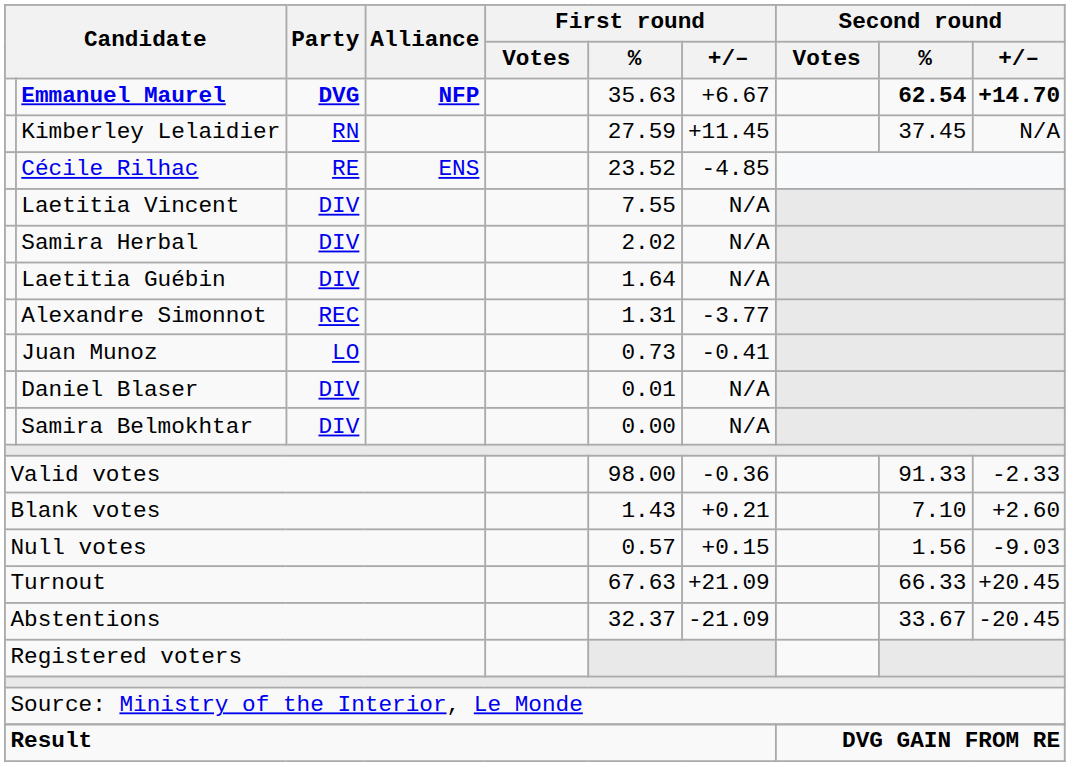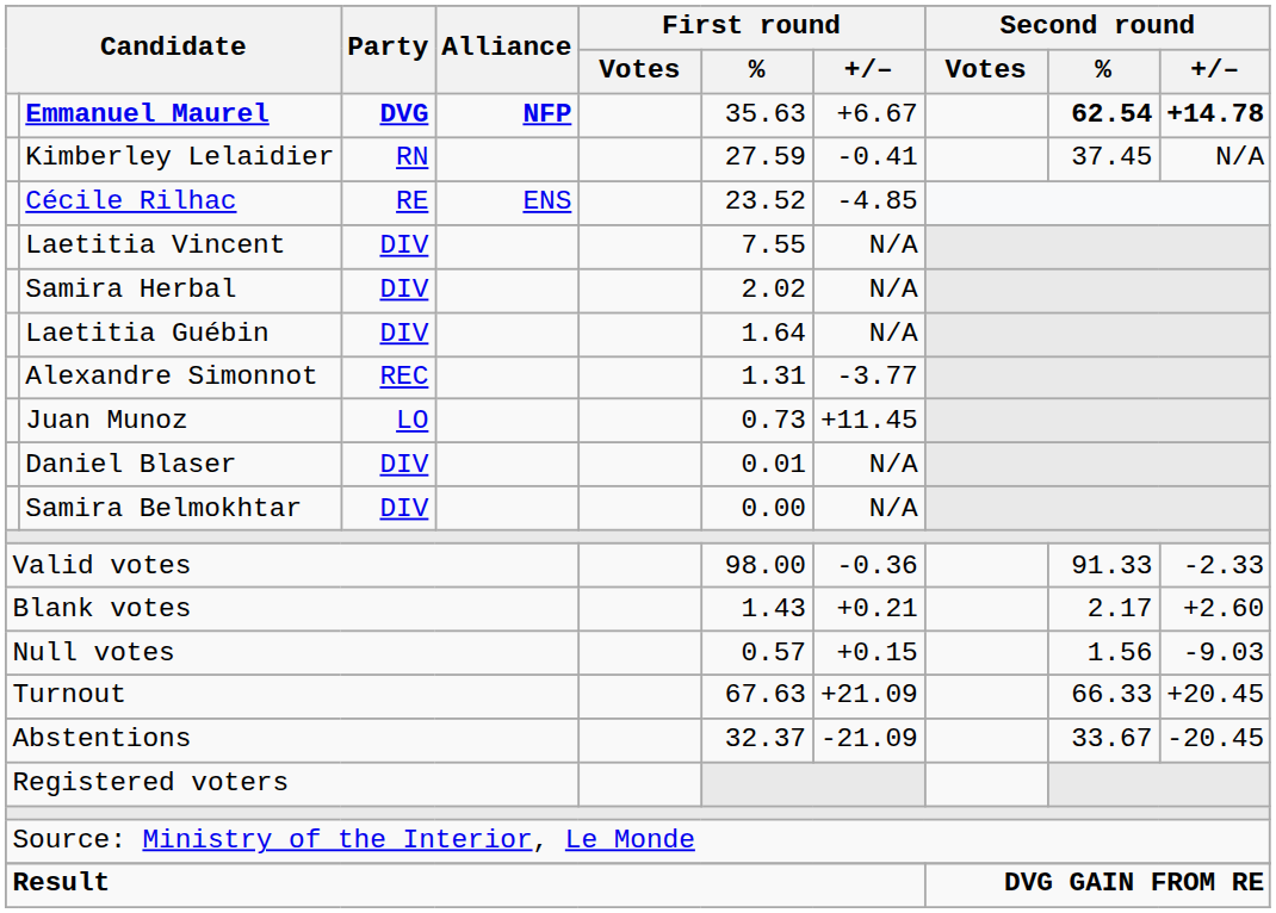Emmanuel Maurel | Second round / +/–: +14.70 -> +14.78
Kimberley Lelaidier | First round / +/–: +11.45 -> -0.41
Juan Munoz | First round / +/–: -0.41 -> +11.45
Blank votes | Second round / %: 7.10 -> 2.17
